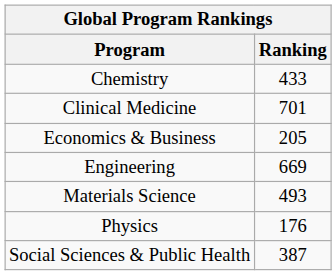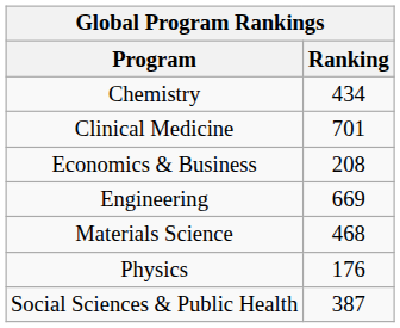Chemistry | Ranking: 433 -> 434
Economics & Business | Ranking: 205 -> 208
Materials Science | Ranking: 493 -> 468
